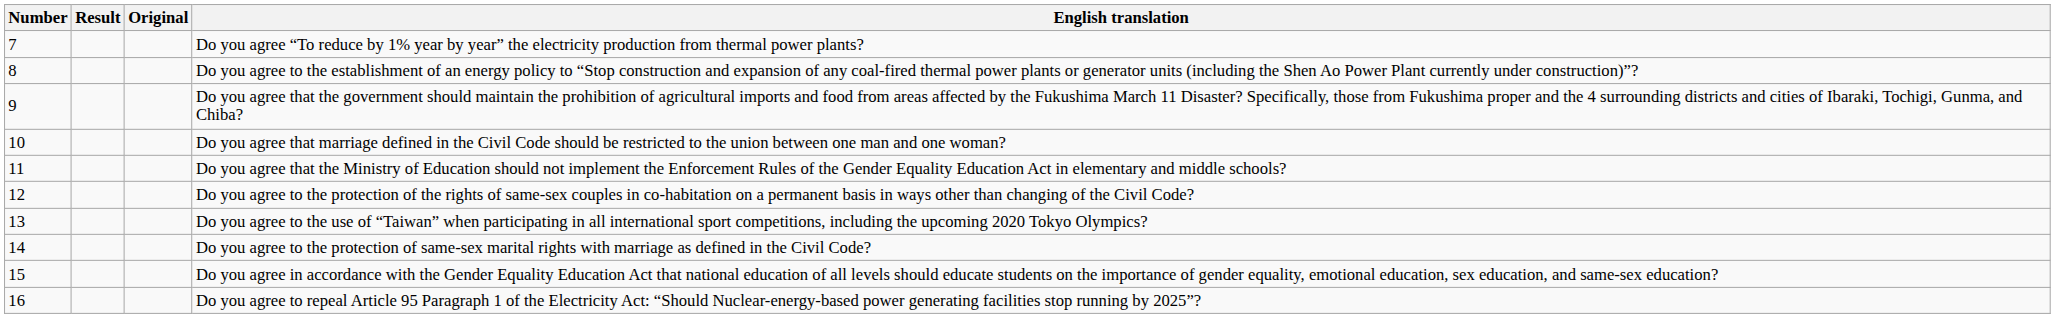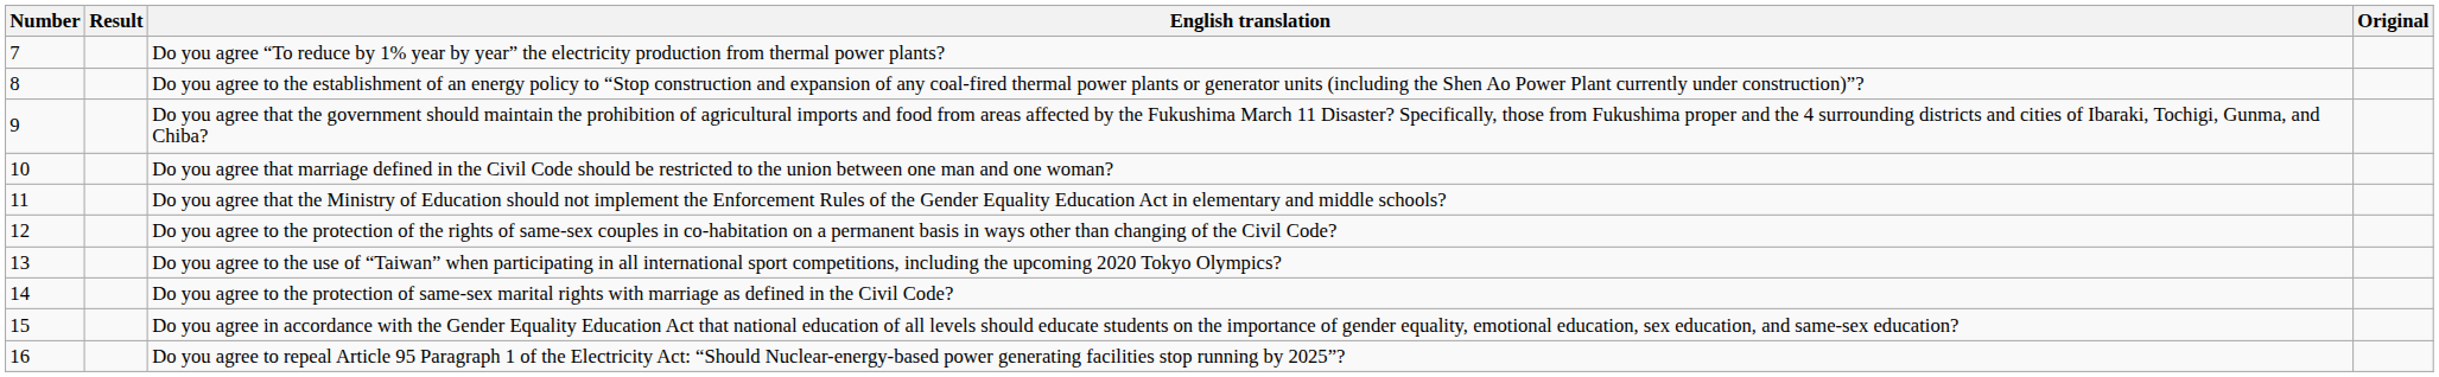columns swapped: English translation <-> Original
